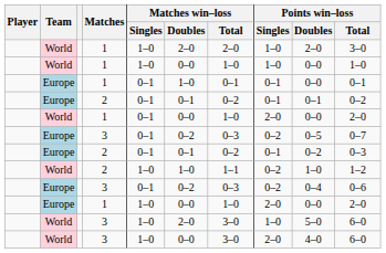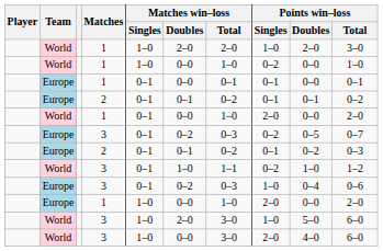row 4 | Points win–loss / Singles: 1–0 -> 0–2
row 5 | Matches win–loss / Doubles: 1–0 -> 0–0
row 10 | Matches: 2 -> 3
row 10 | Matches win–loss / Singles: 1–0 -> 0–1
row 11 | Points win–loss / Singles: 0–2 -> 1–0
